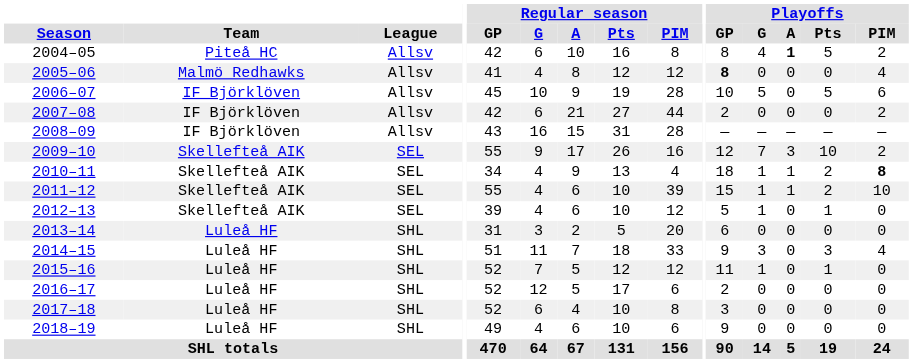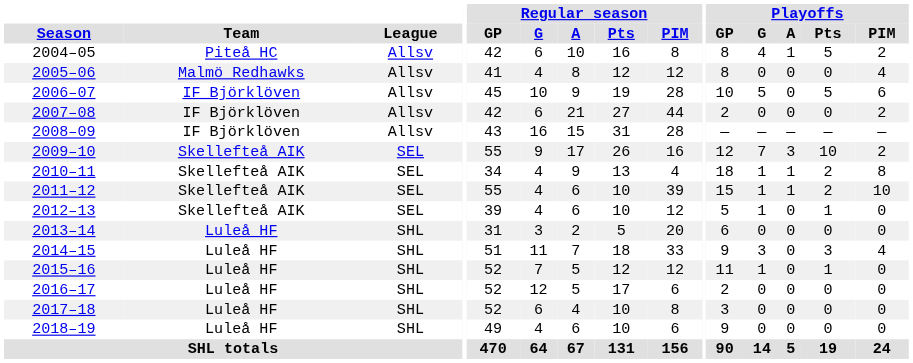2004–05 | Playoffs / A: bold -> normal
2005–06 | Playoffs / GP: bold -> normal
2010–11 | Playoffs / PIM: bold -> normal
